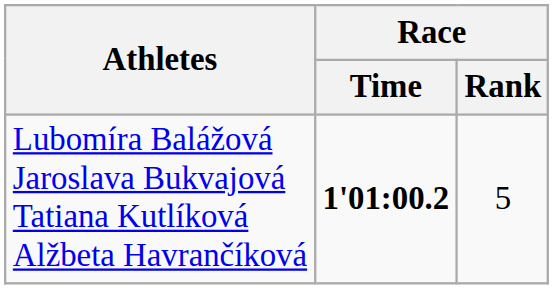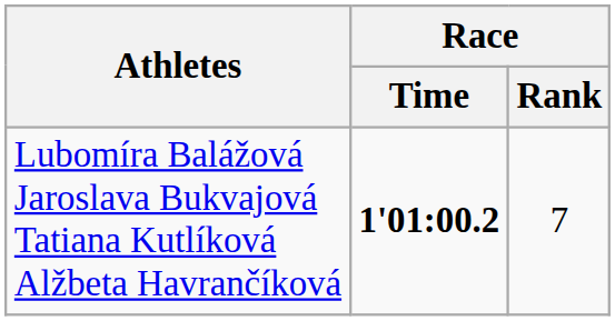row 3 | Race / Rank: 5 -> 7
